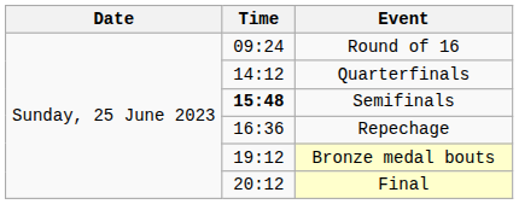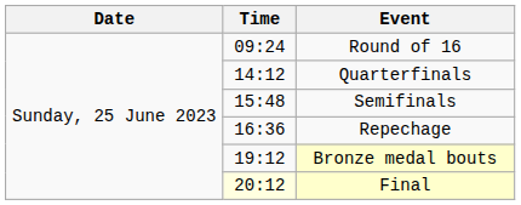Semifinals | Time: bold -> normal
Final | Time: no background -> lightyellow background
